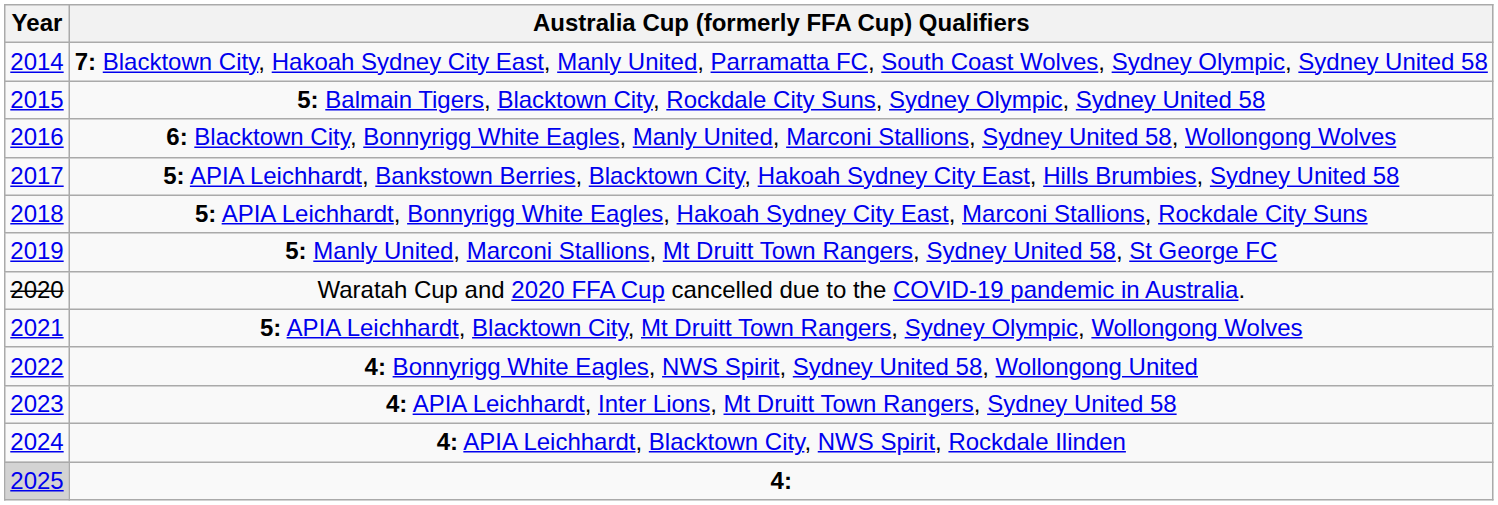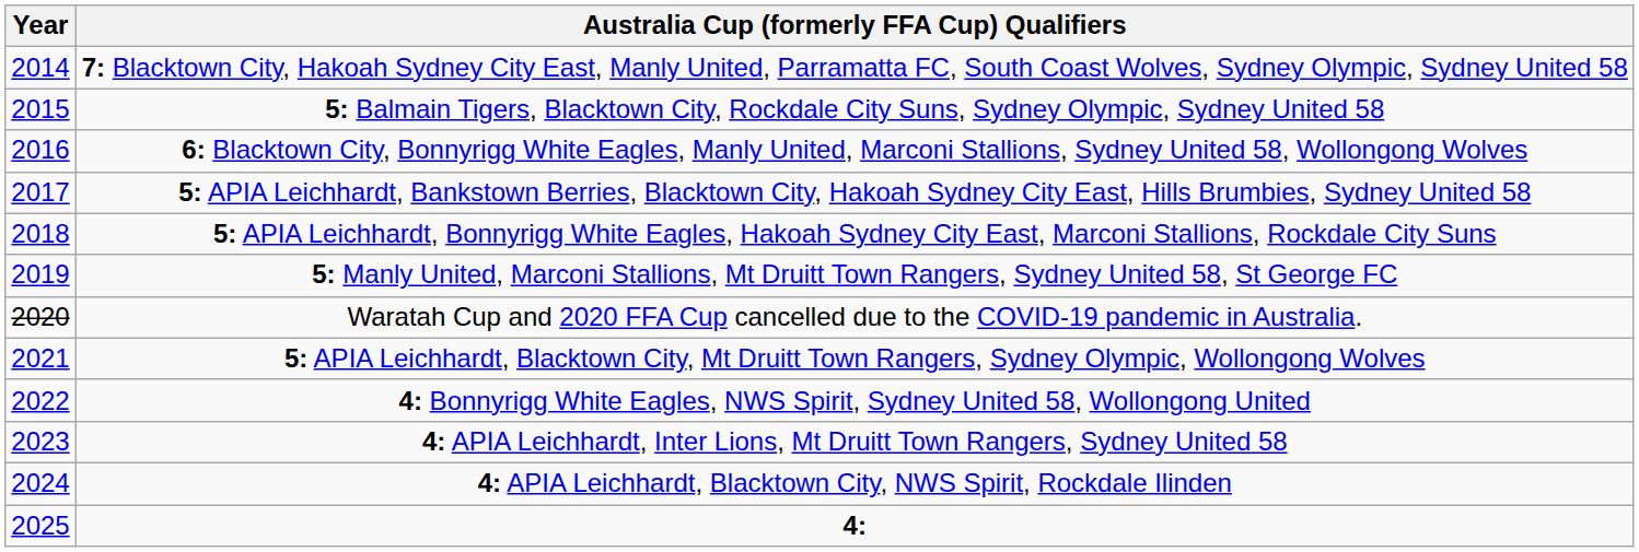4: | Year: lightgrey background -> no background
